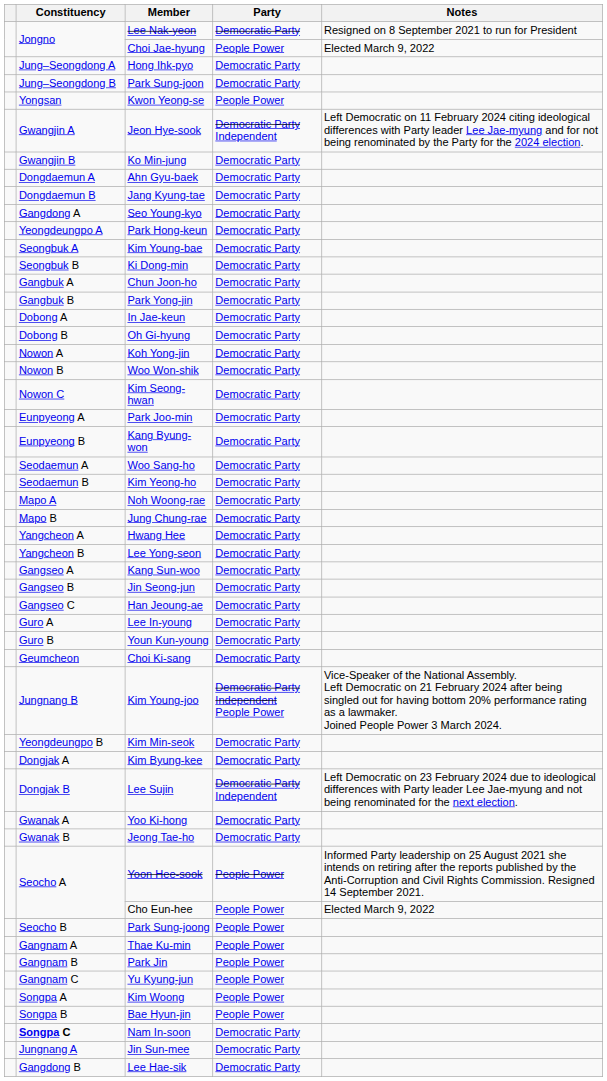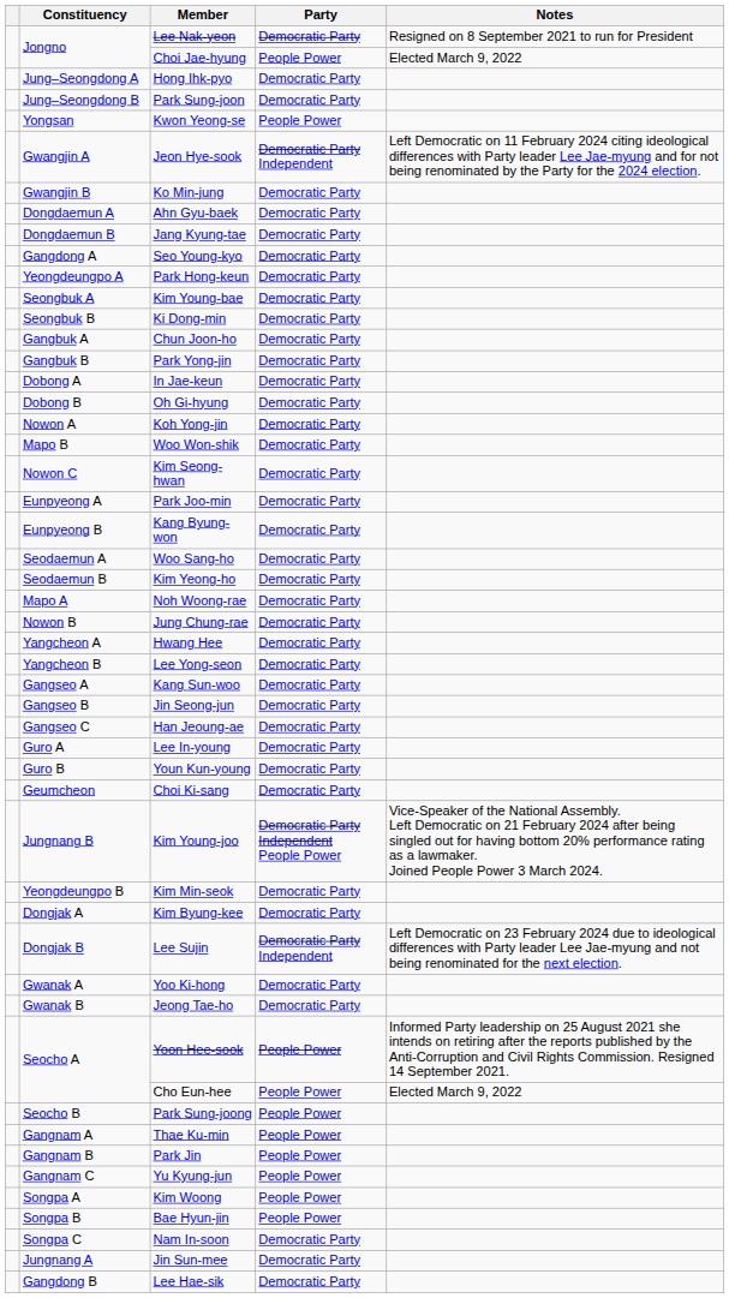Woo Won-shik | Constituency: Nowon B -> Mapo B
Jung Chung-rae | Constituency: Mapo B -> Nowon B
Nam In-soon | Constituency: bold -> normal
